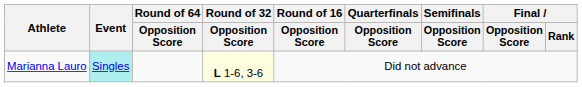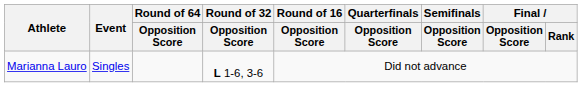Marianna Lauro | Event: paleturquoise background -> no background
Marianna Lauro | Round of 32 / Opposition Score: lightyellow background -> no background
